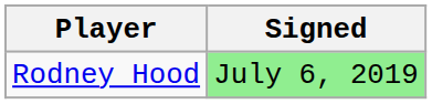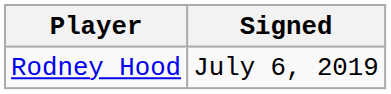Rodney Hood | Signed: lightgreen background -> no background
